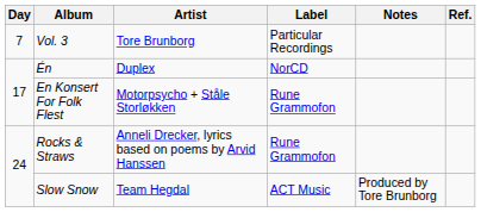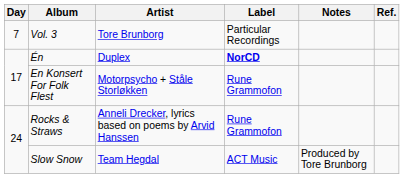Én | Label: normal -> bold
